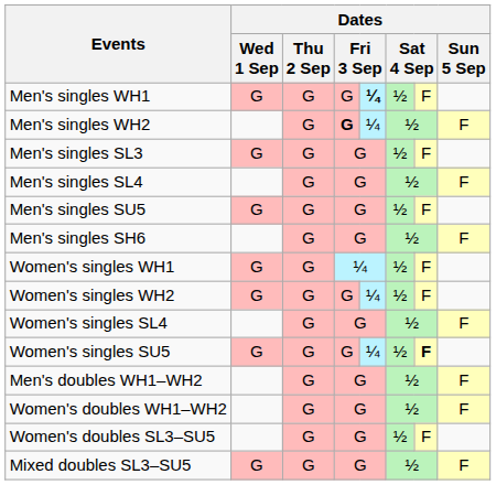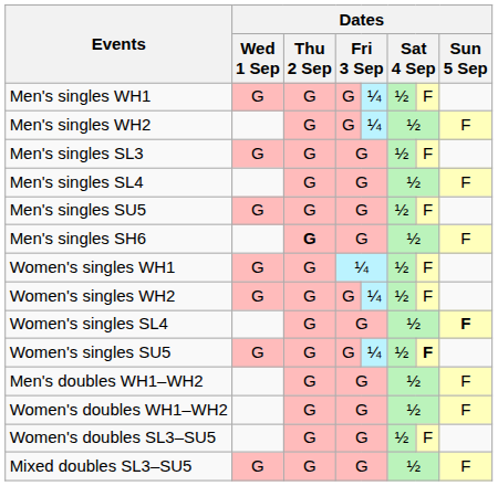Men's singles WH1 | column 5: bold -> normal
Men's singles WH2 | column 4: bold -> normal
Men's singles SH6 | Dates / Thu 2 Sep: normal -> bold
Women's singles SL4 | Dates / Sun 5 Sep: normal -> bold
